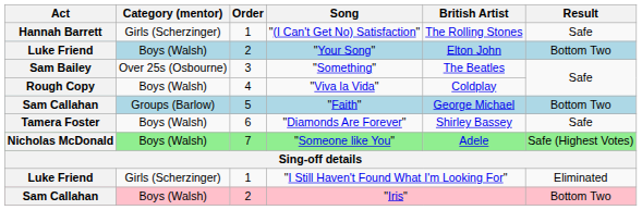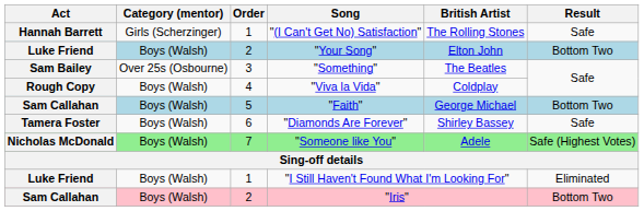"Faith" | Category (mentor): Groups (Barlow) -> Boys (Walsh)
"I Still Haven't Found What I'm Looking For" | Category (mentor): Girls (Scherzinger) -> Boys (Walsh)
